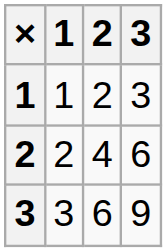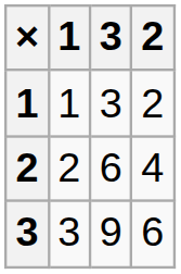columns swapped: 2 <-> 3
